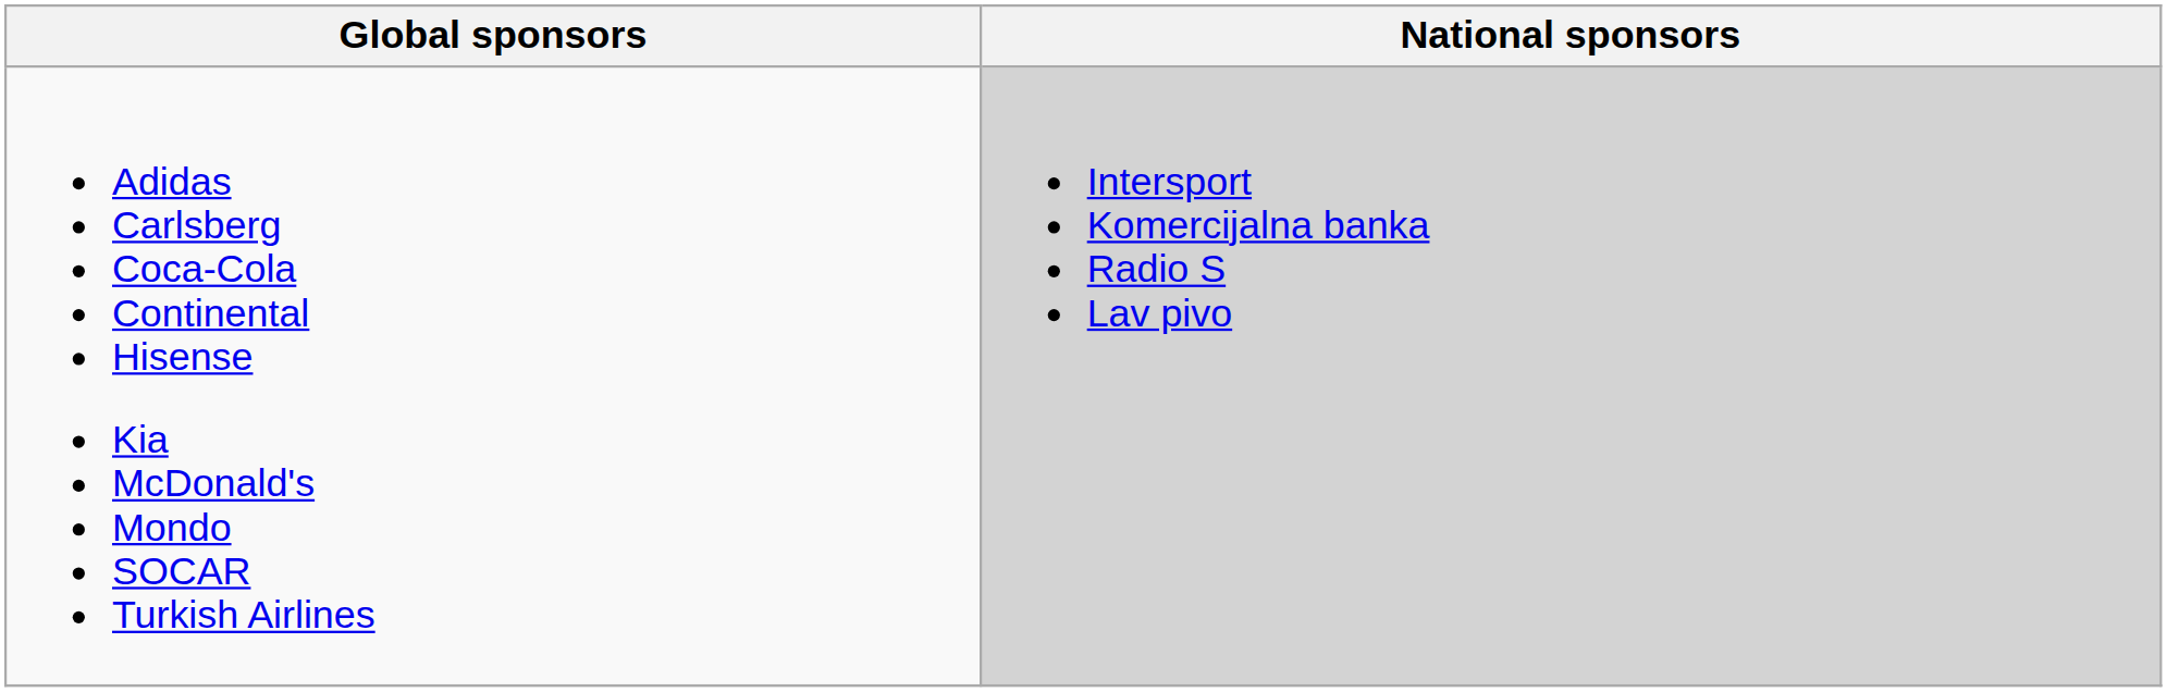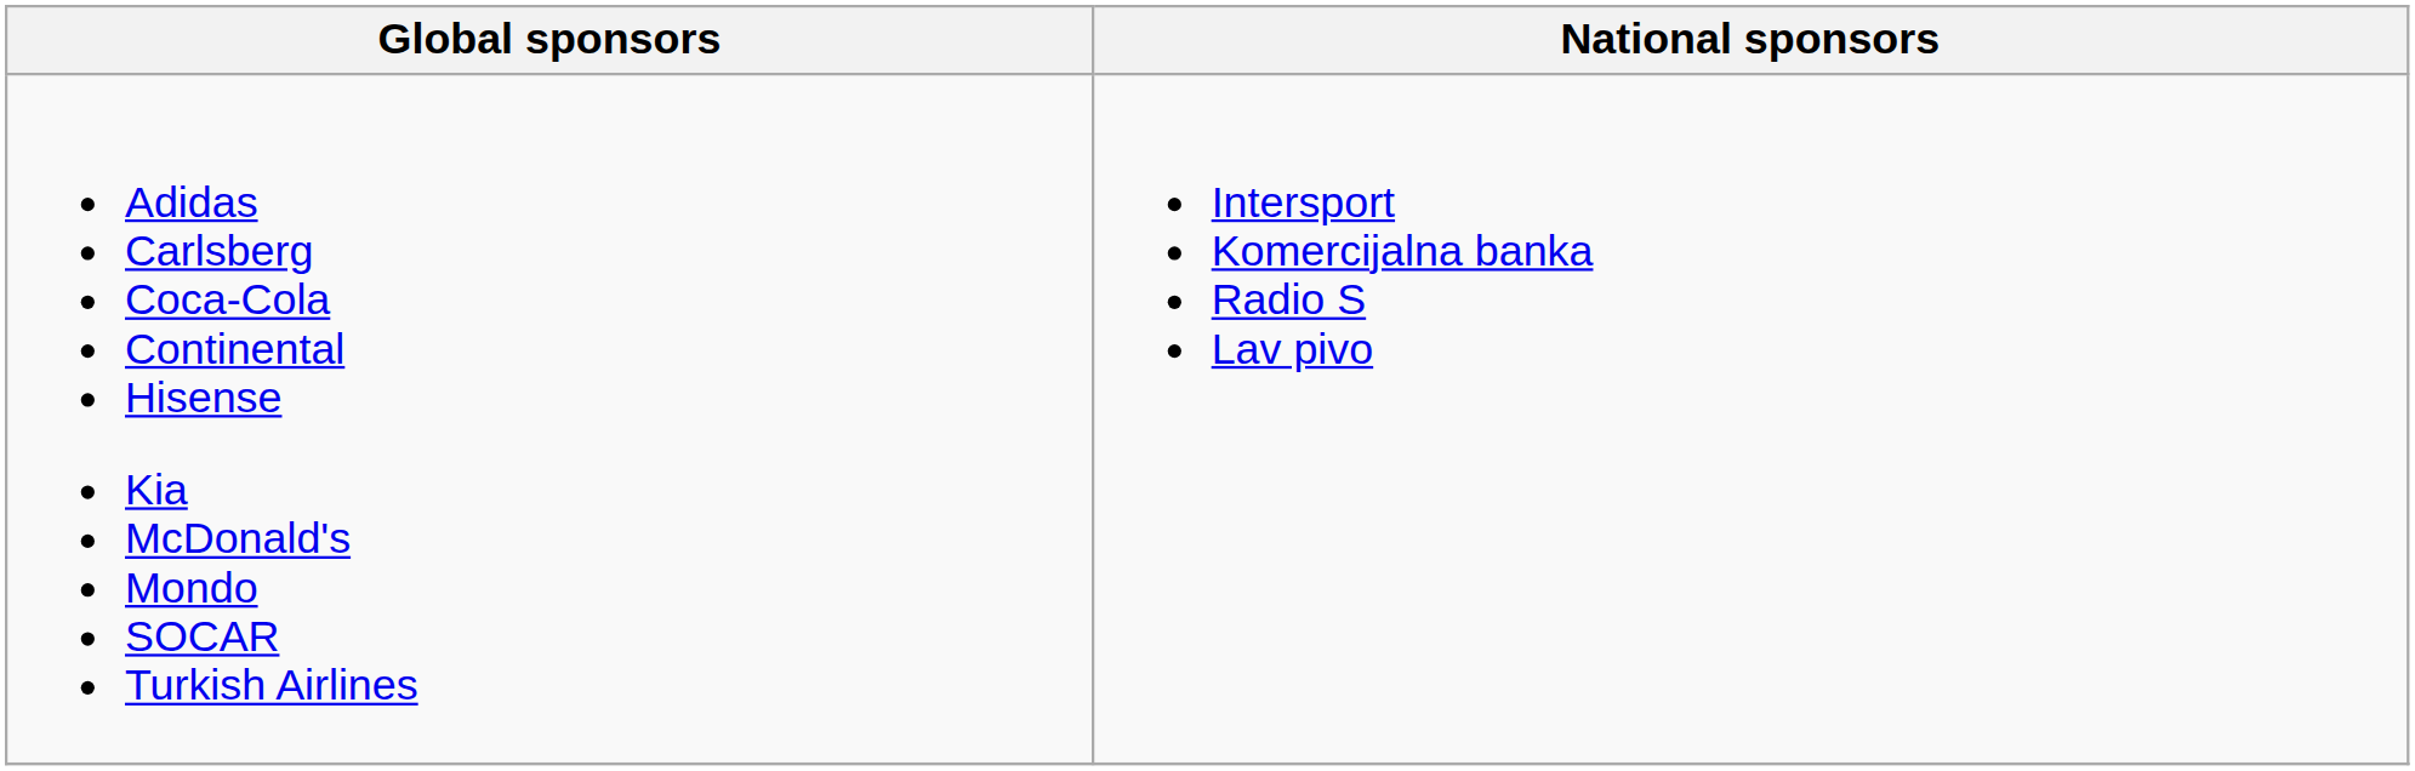row 2 | National sponsors: lightgrey background -> no background
